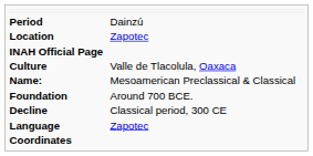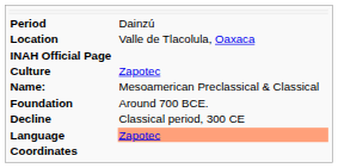row 2 | column 2: Zapotec -> Valle de Tlacolula, Oaxaca
row 4 | column 2: Valle de Tlacolula, Oaxaca -> Zapotec
row 8 | column 2: no background -> lightsalmon background
